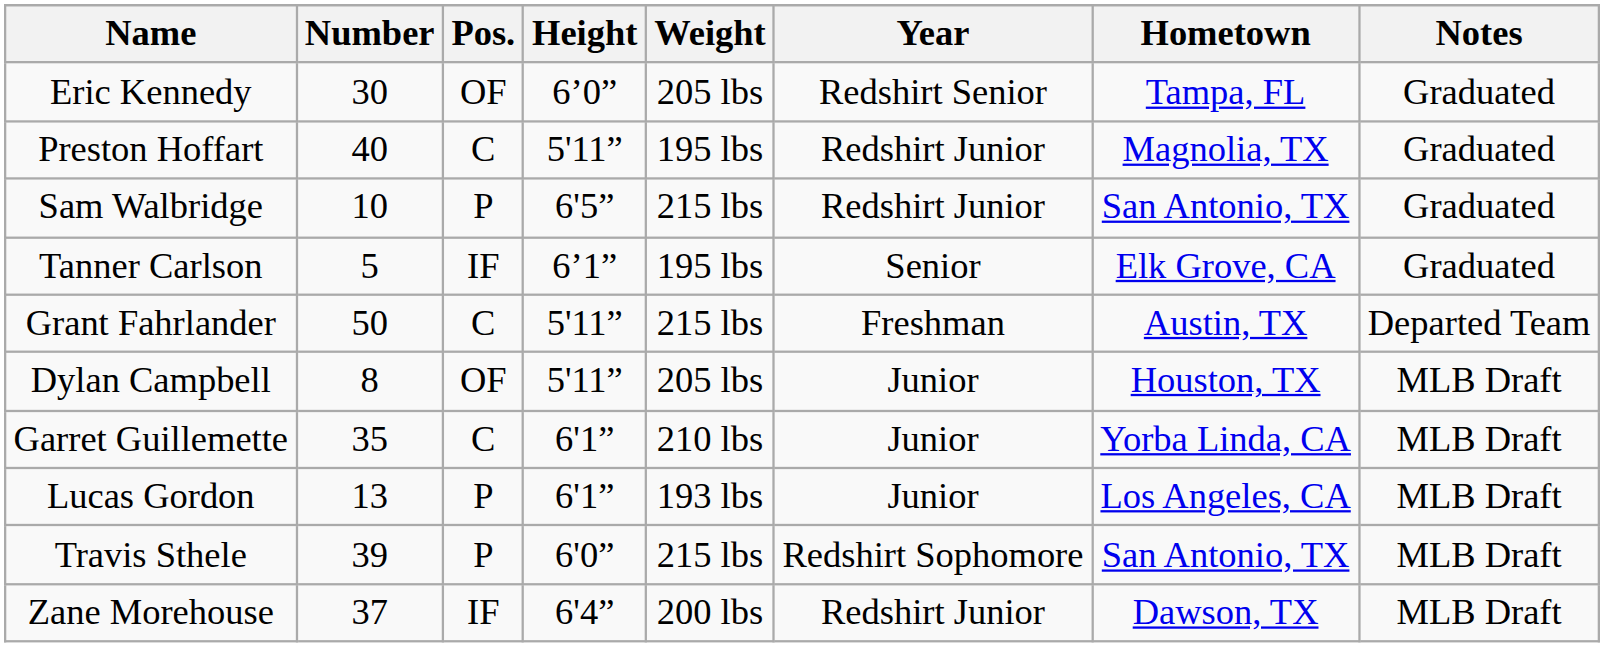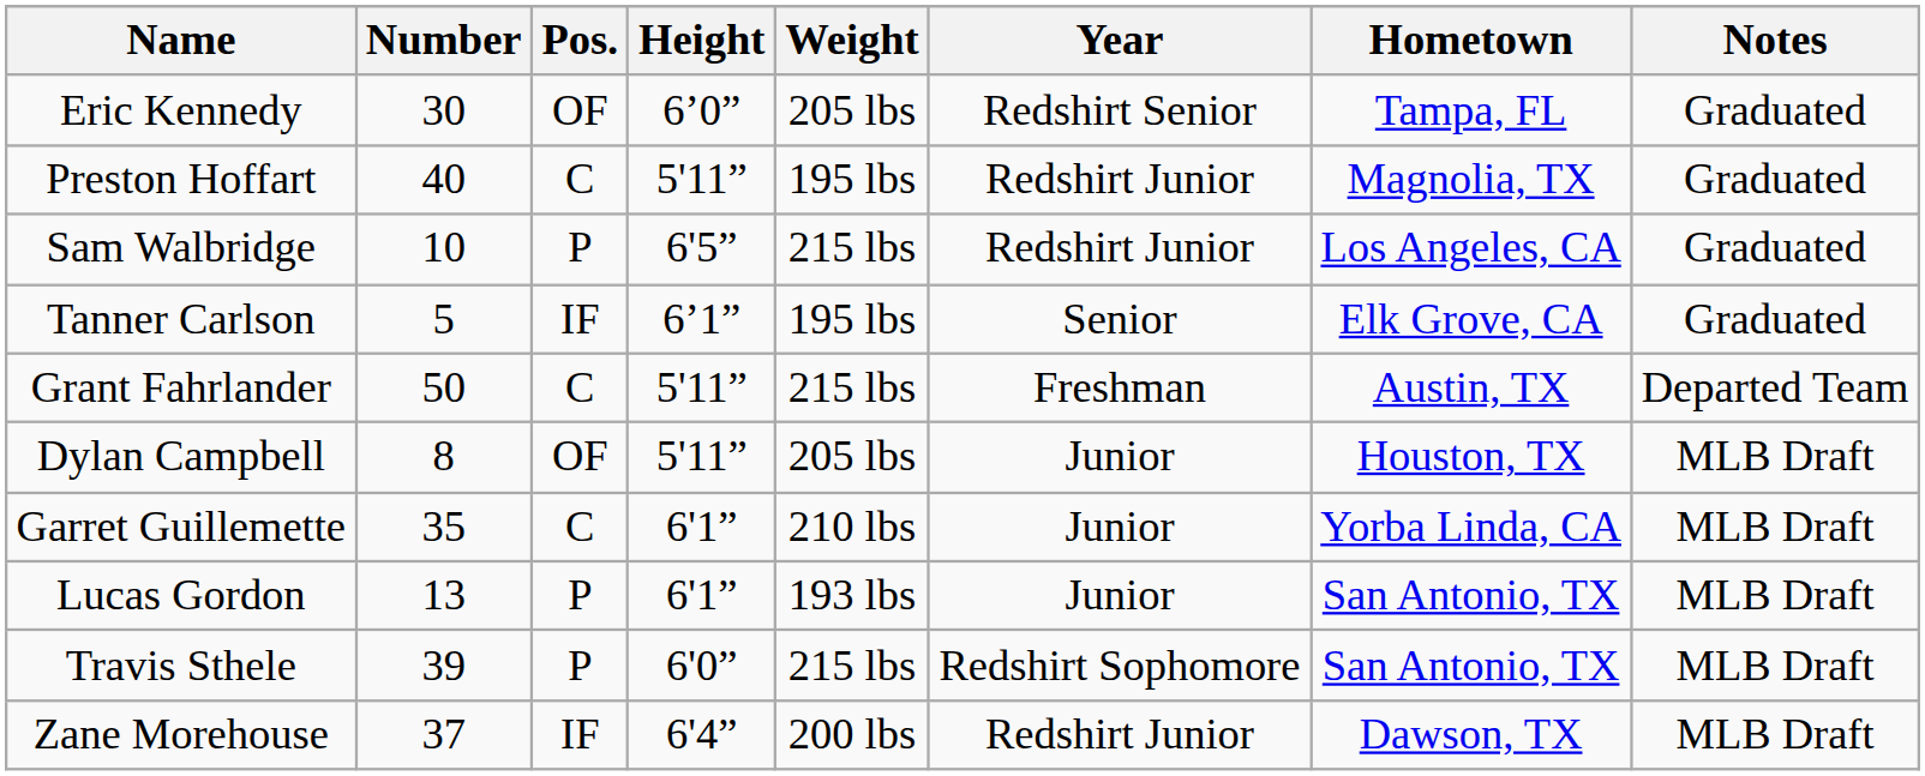Sam Walbridge | Hometown: San Antonio, TX -> Los Angeles, CA
Lucas Gordon | Hometown: Los Angeles, CA -> San Antonio, TX
